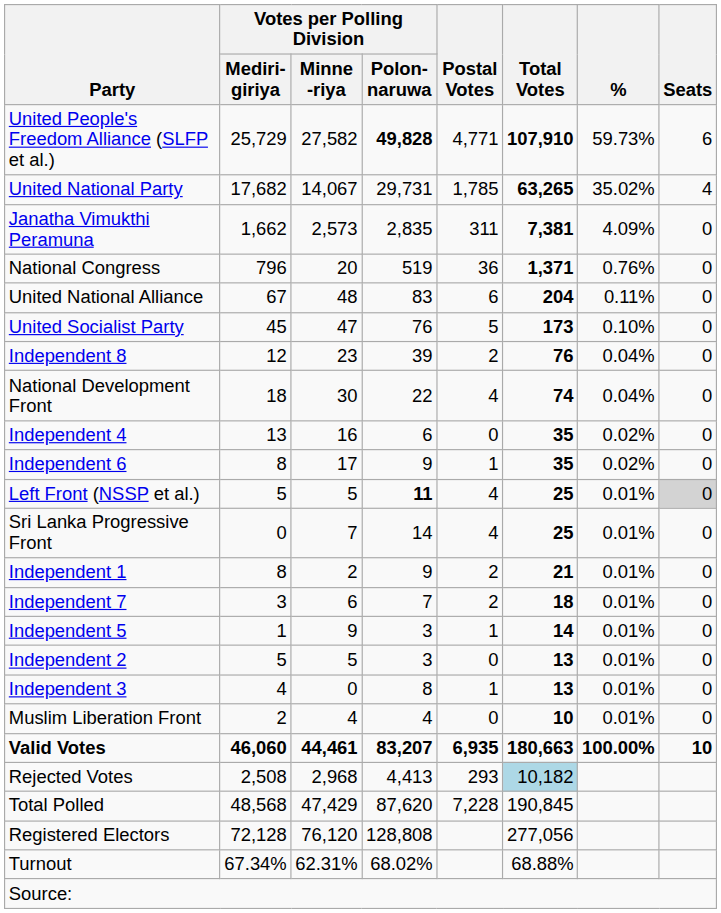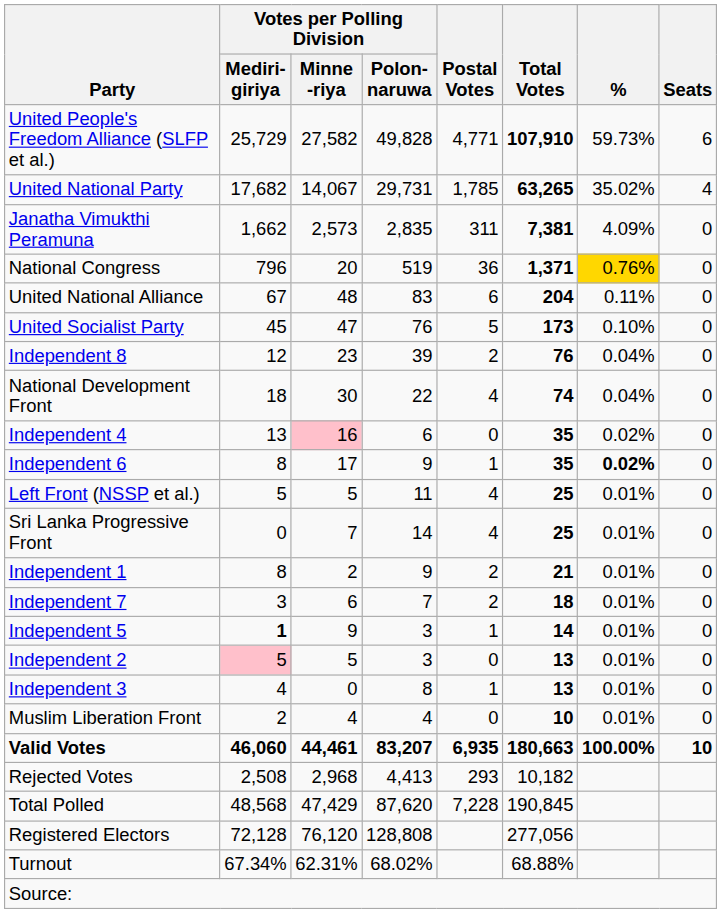United People's Freedom Alliance (SLFP et al.) | Votes per Polling Division / Polon- naruwa: bold -> normal
National Congress | %: no background -> gold background
Independent 4 | Votes per Polling Division / Minne -riya: no background -> pink background
Independent 6 | %: normal -> bold
Left Front (NSSP et al.) | Votes per Polling Division / Polon- naruwa: bold -> normal
Left Front (NSSP et al.) | Seats: lightgrey background -> no background
Independent 5 | Votes per Polling Division / Mediri- giriya: normal -> bold
Independent 2 | Votes per Polling Division / Mediri- giriya: no background -> pink background
Rejected Votes | Total Votes: lightblue background -> no background
